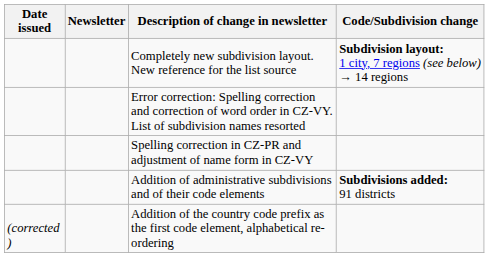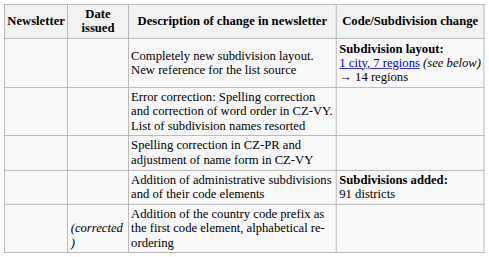columns swapped: Newsletter <-> Date issued
